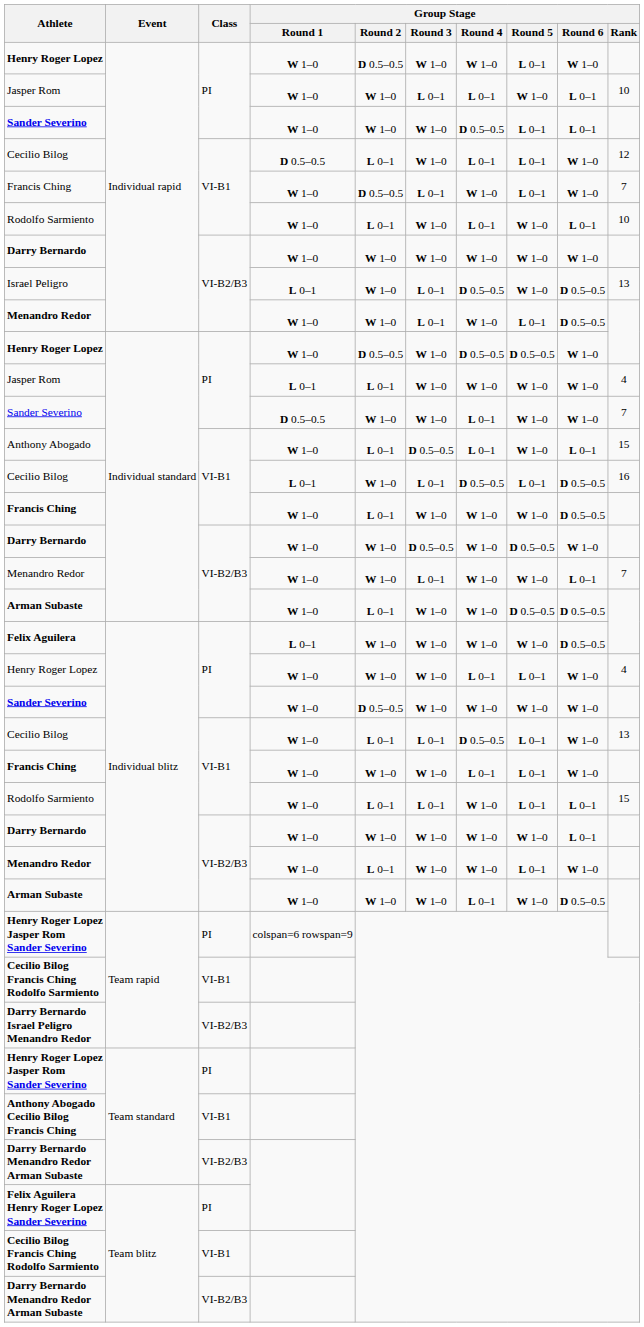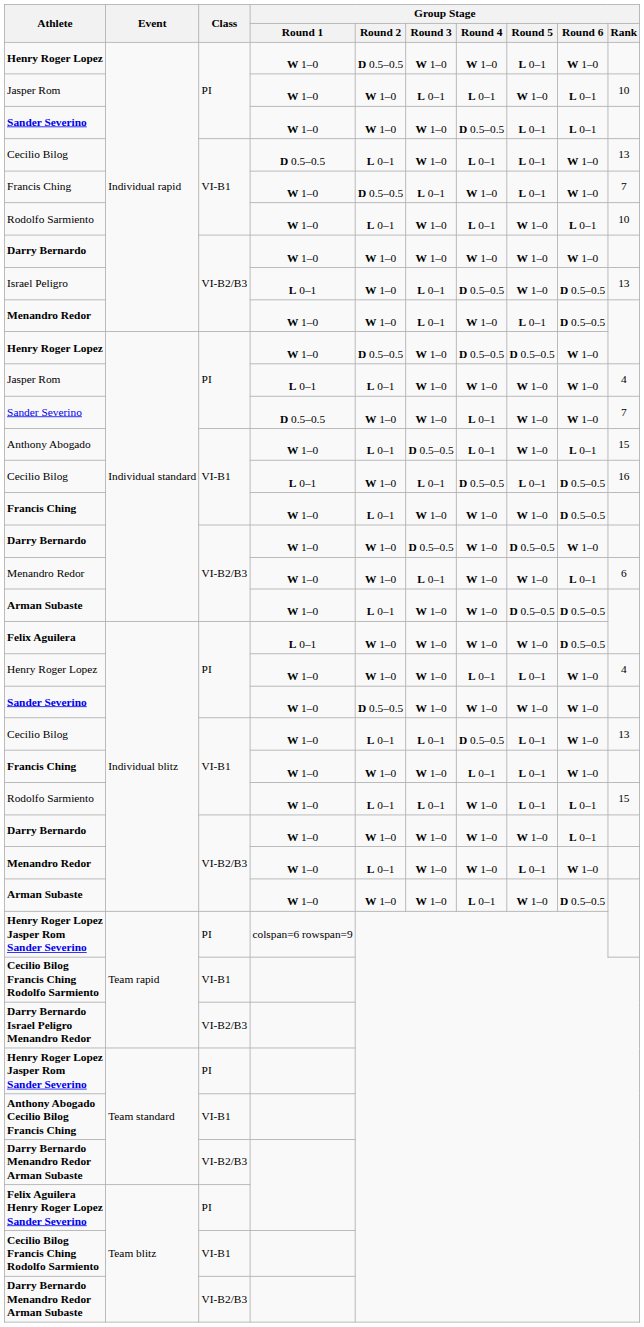Cecilio Bilog / Individual rapid | Group Stage / Rank: 12 -> 13
Menandro Redor / Individual standard | Group Stage / Rank: 7 -> 6
